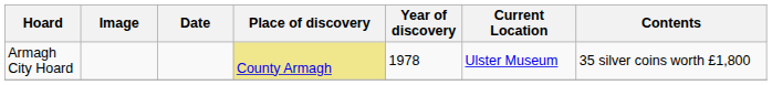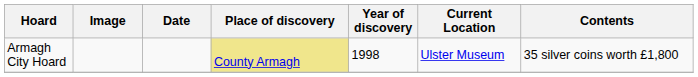Armagh City Hoard | Year of discovery: 1978 -> 1998
